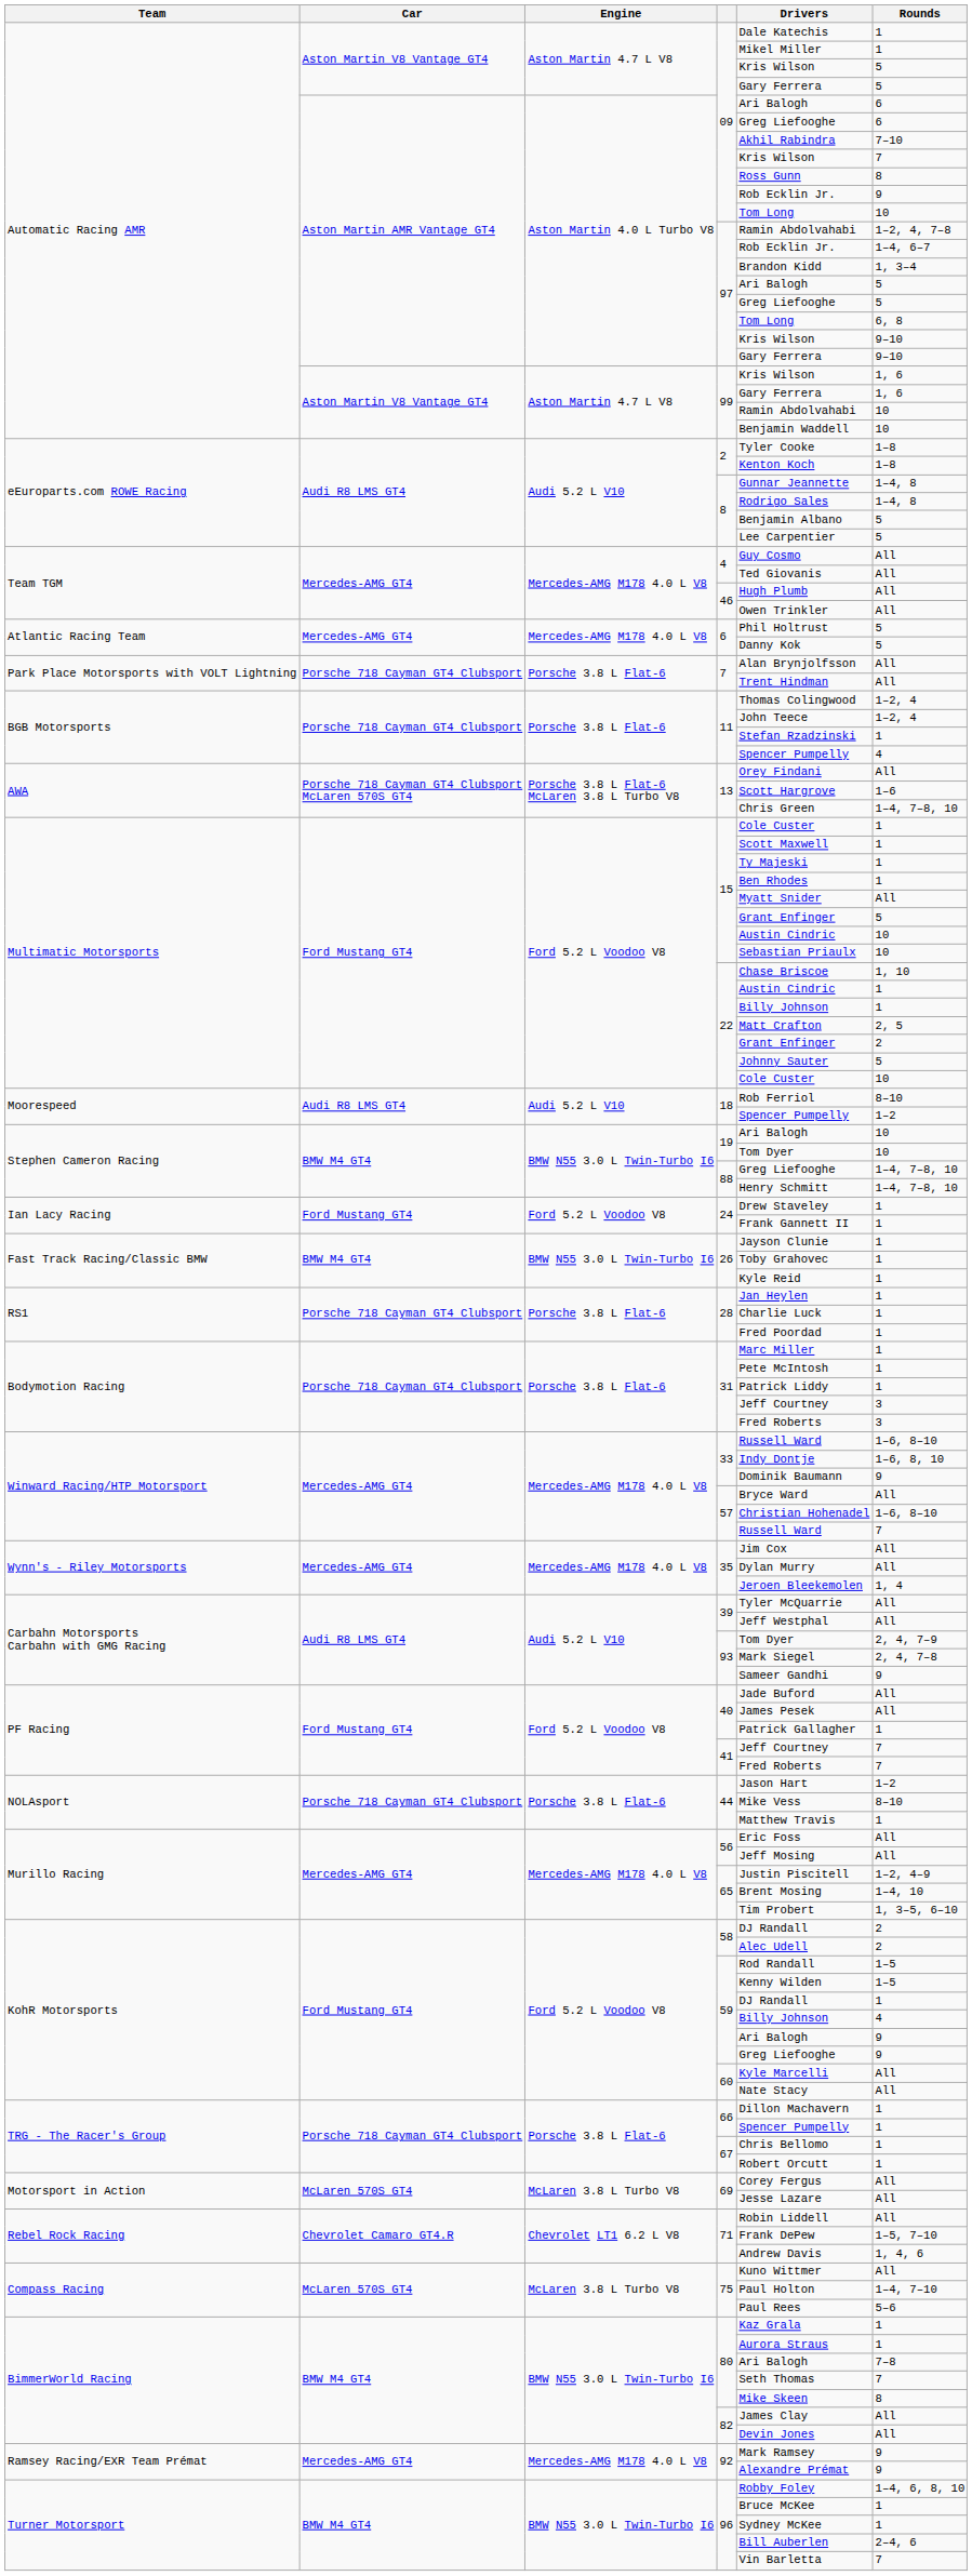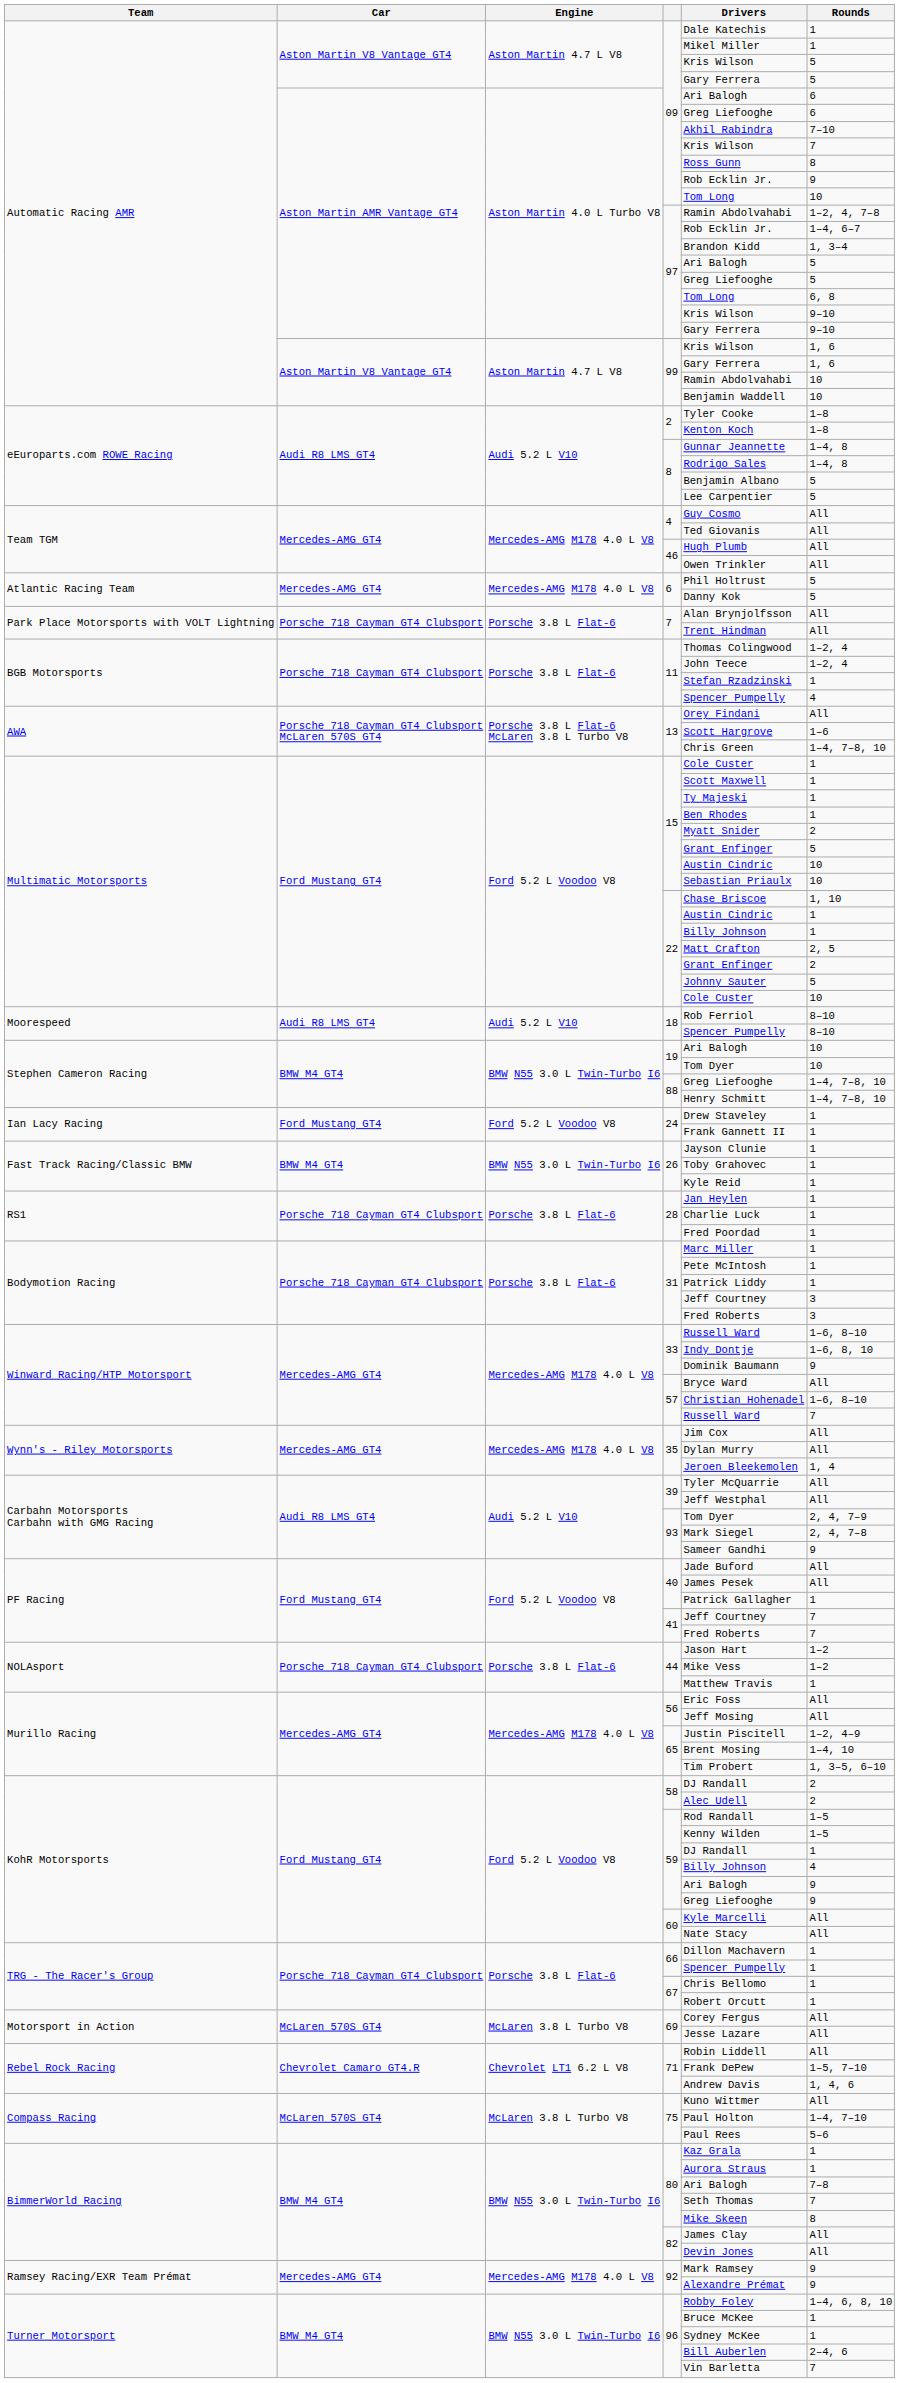row 50 | Rounds: All -> 2
row 62 | Rounds: 1–2 -> 8–10
row 100 | Rounds: 8–10 -> 1–2
